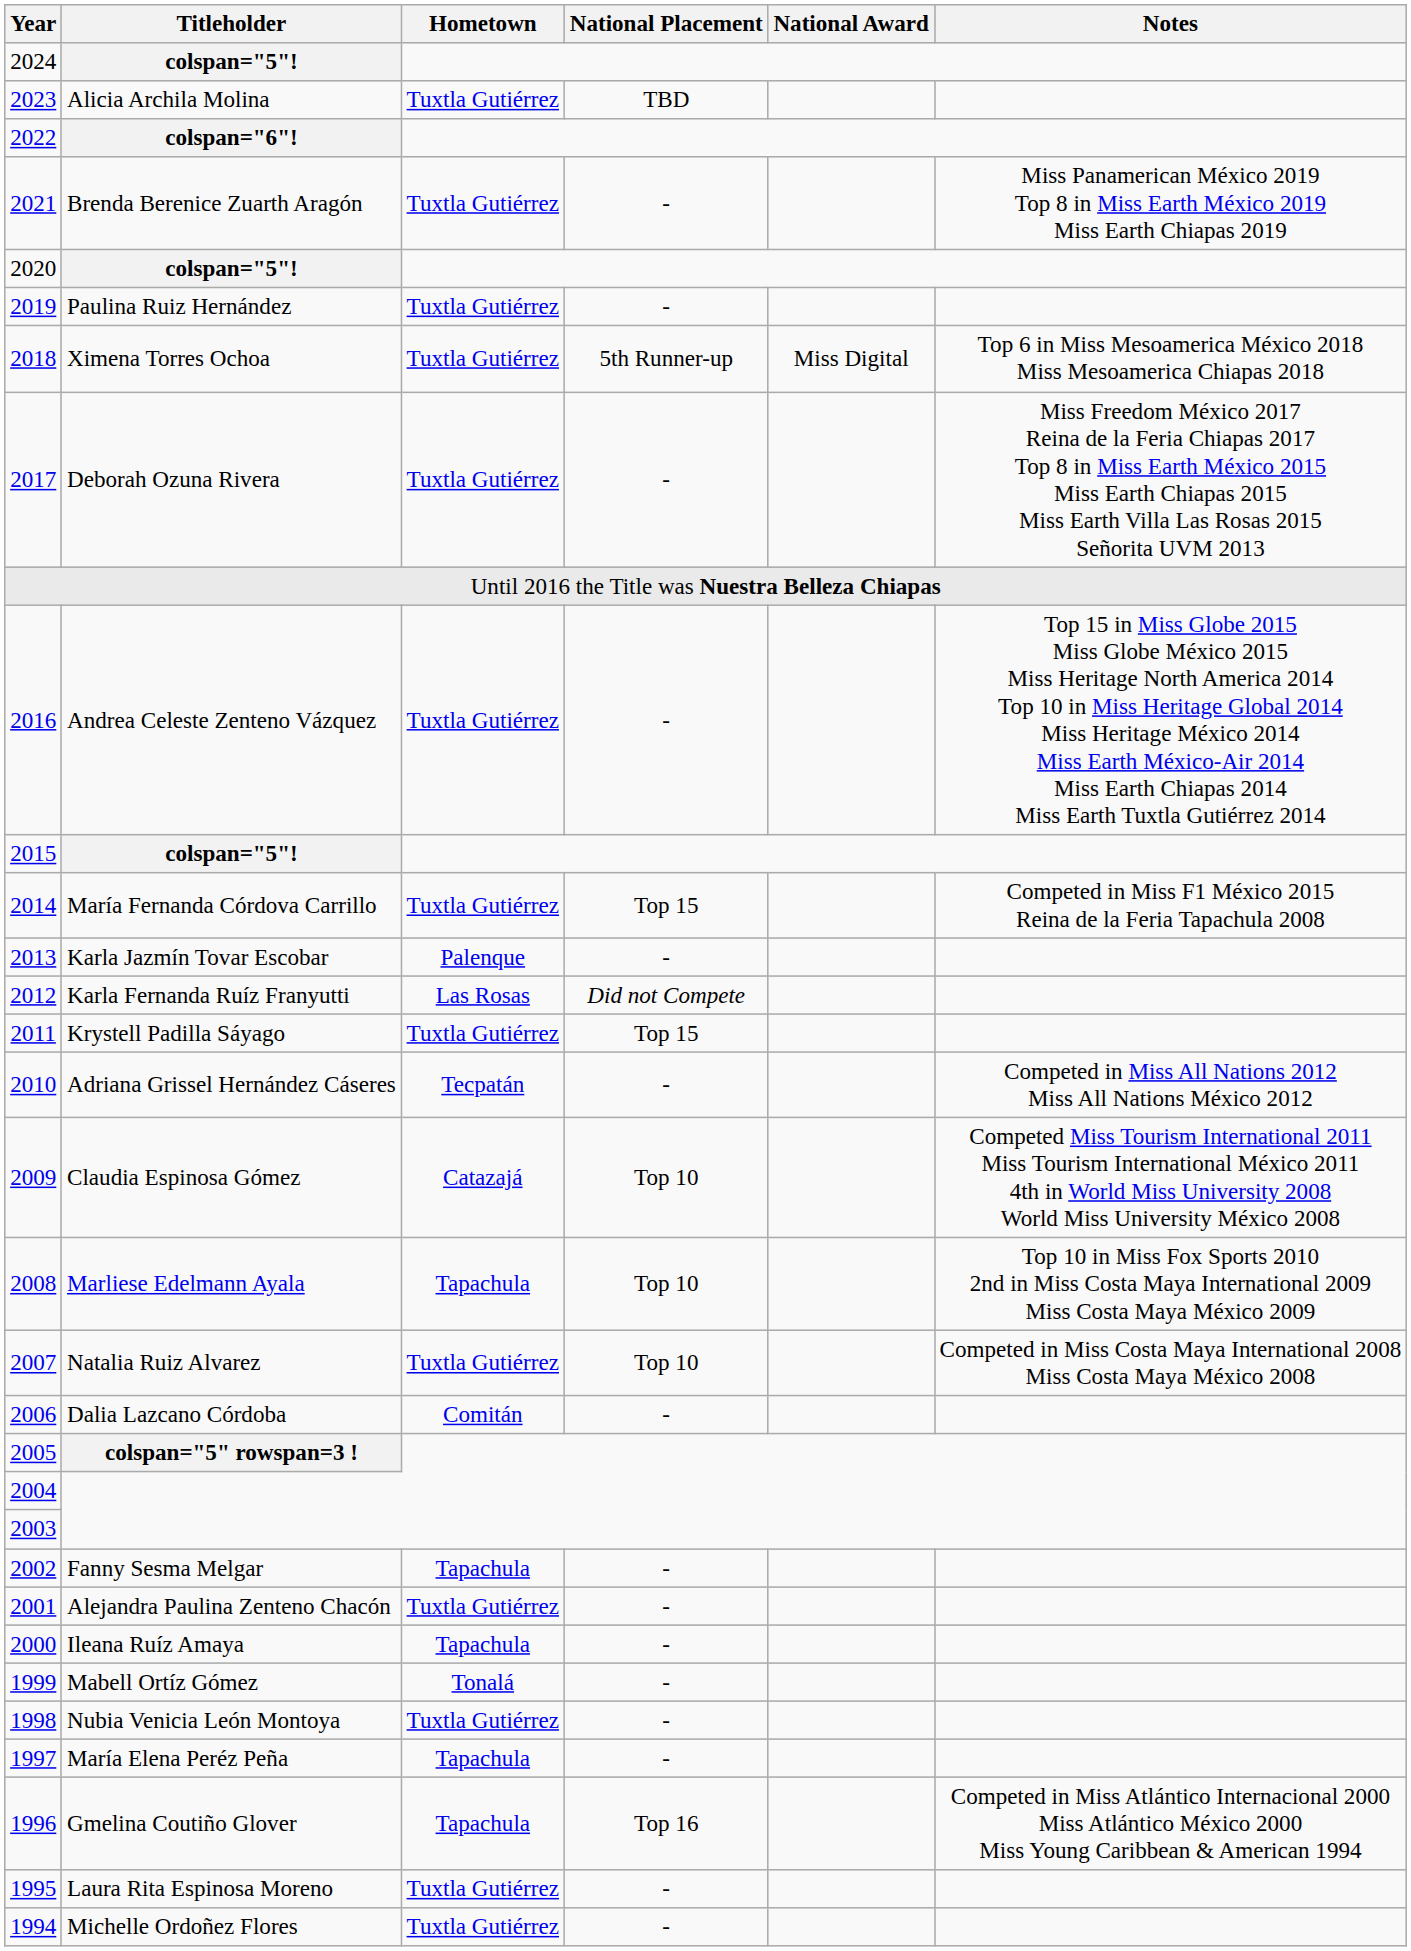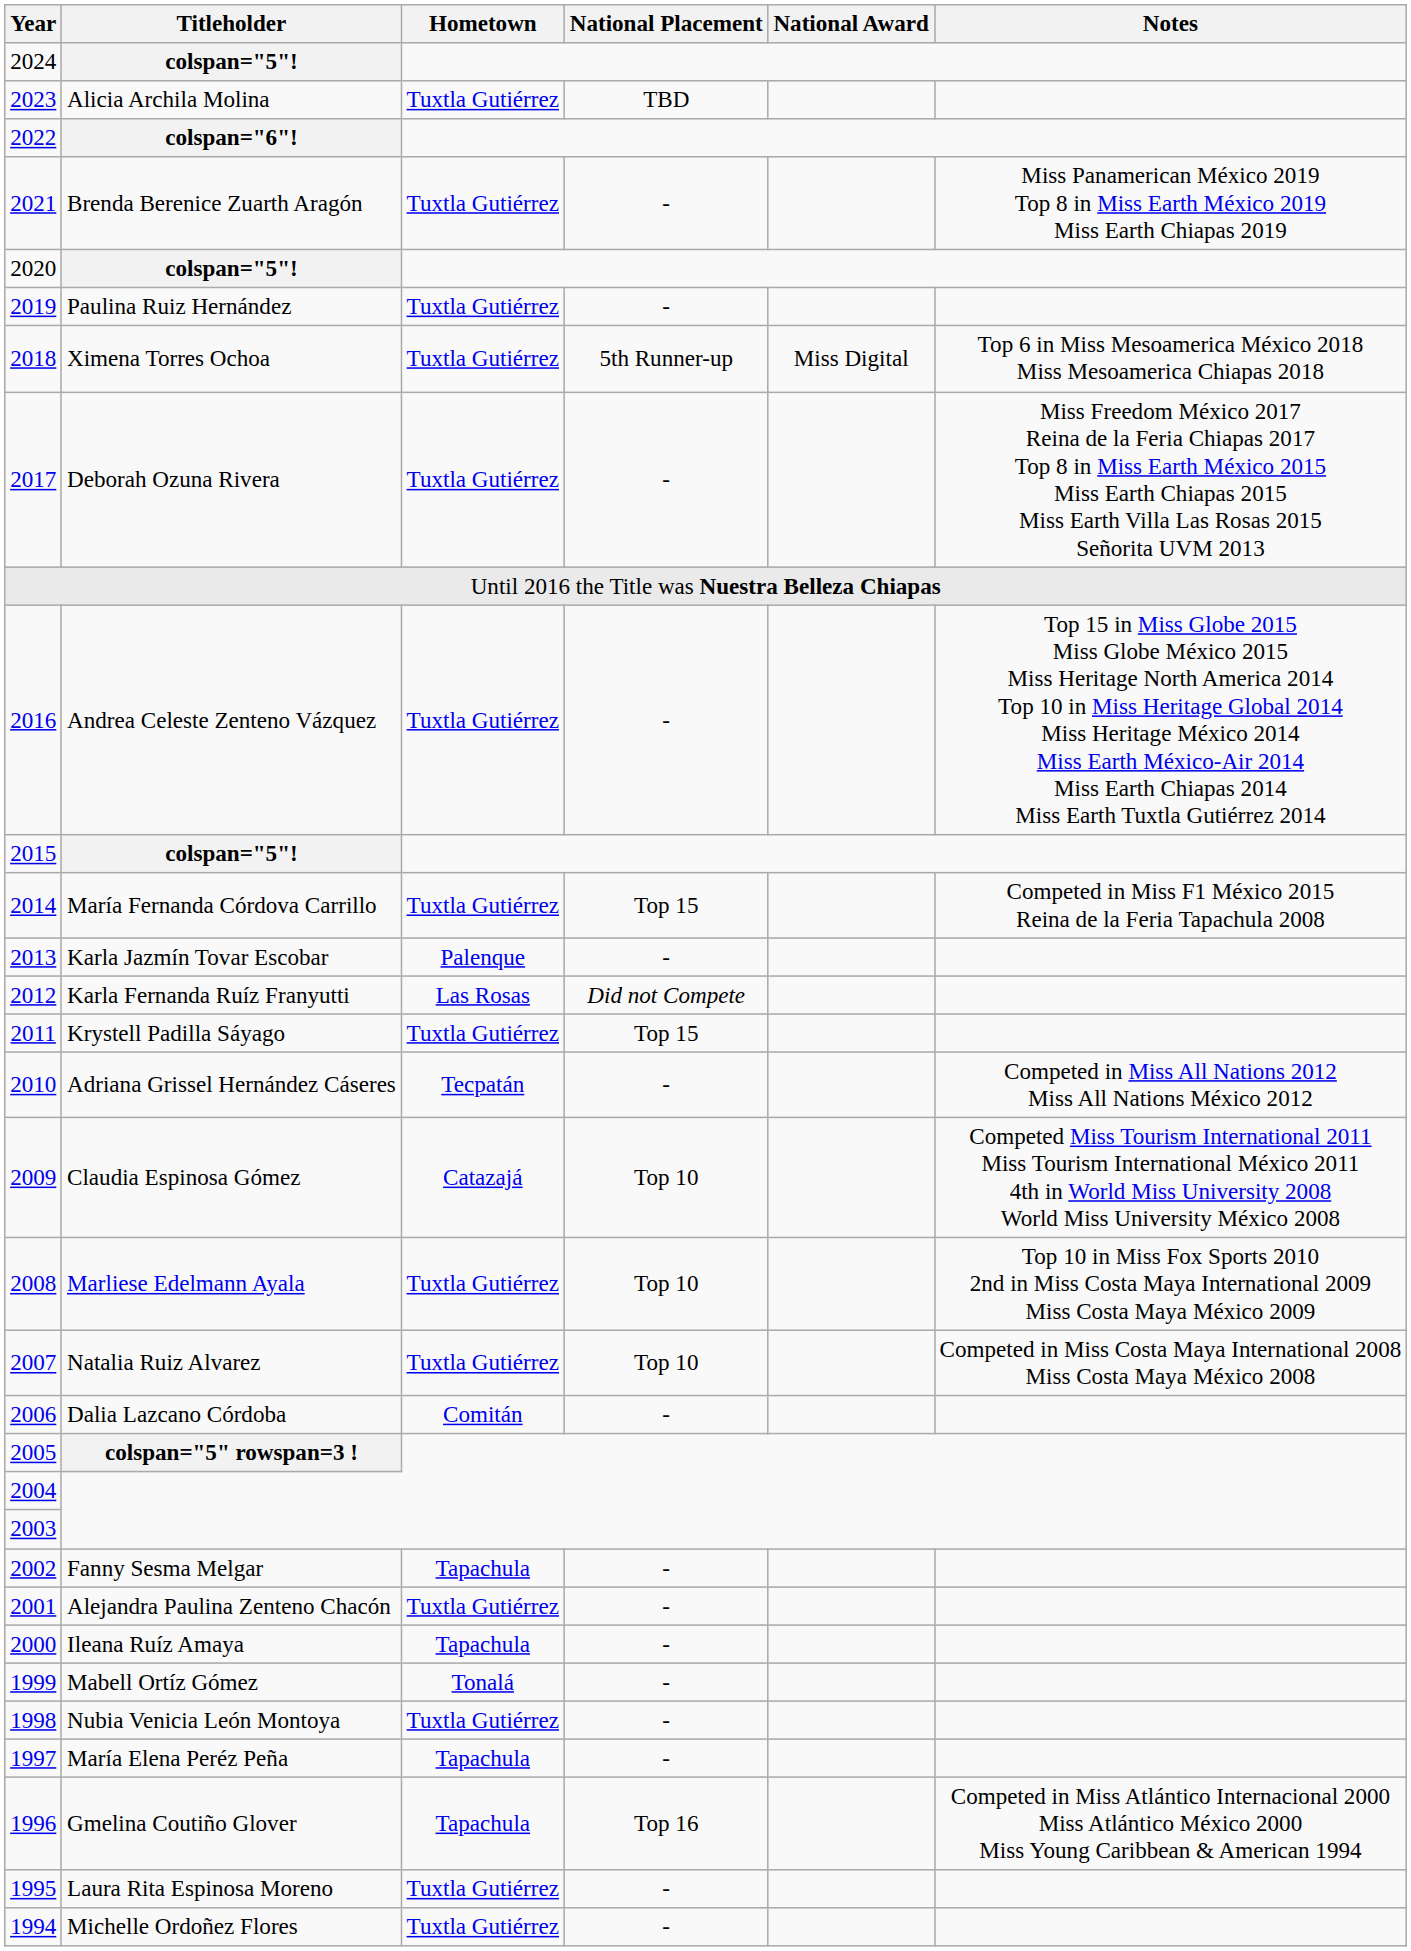Marliese Edelmann Ayala | Hometown: Tapachula -> Tuxtla Gutiérrez
